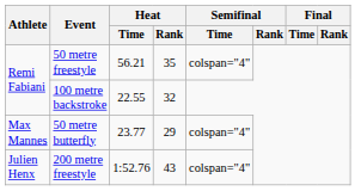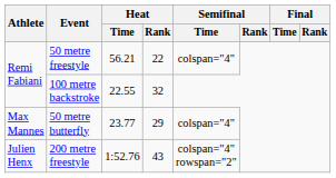50 metre freestyle | Heat / Rank: 35 -> 22
200 metre freestyle | Semifinal / Time: colspan="4" -> colspan="4" rowspan="2"
